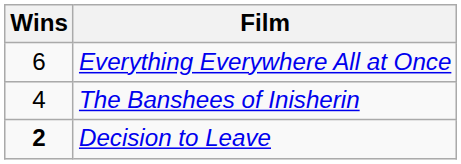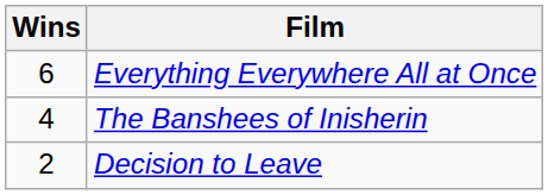Decision to Leave | Wins: bold -> normal
